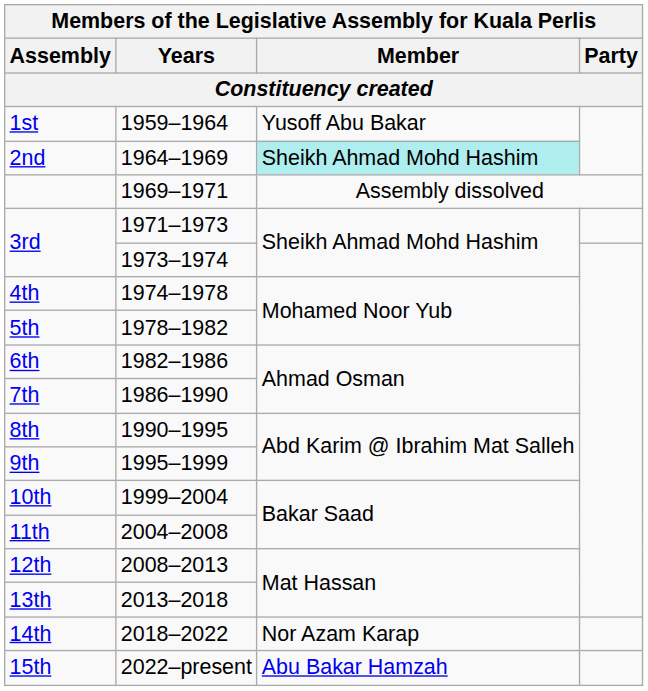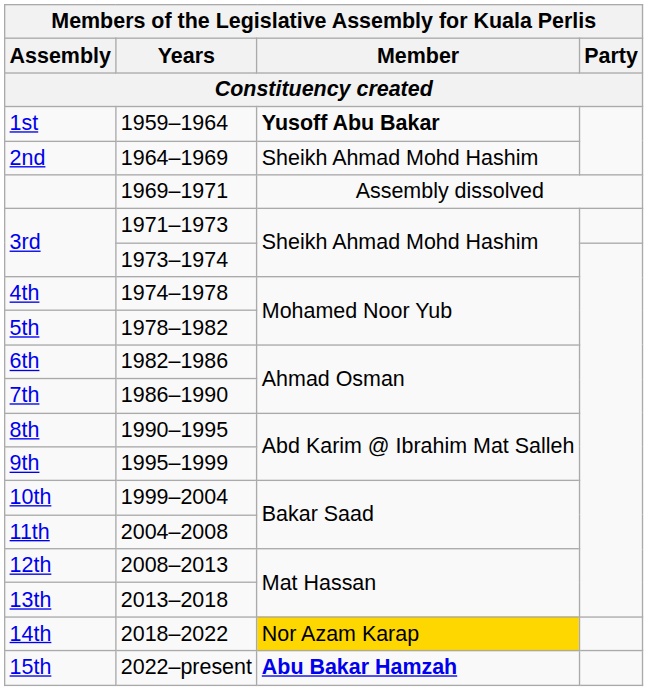1st | Member: normal -> bold
2nd | Member: paleturquoise background -> no background
14th | Member: no background -> gold background
15th | Member: normal -> bold
